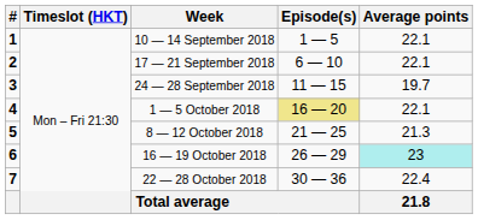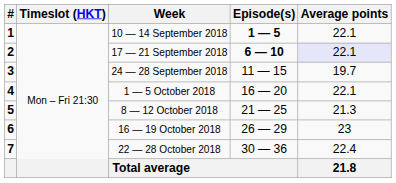10 — 14 September 2018 | Episode(s): normal -> bold
17 — 21 September 2018 | Episode(s): normal -> bold
17 — 21 September 2018 | Average points: no background -> lavender background
1 — 5 October 2018 | Episode(s): khaki background -> no background
16 — 19 October 2018 | Average points: paleturquoise background -> no background
